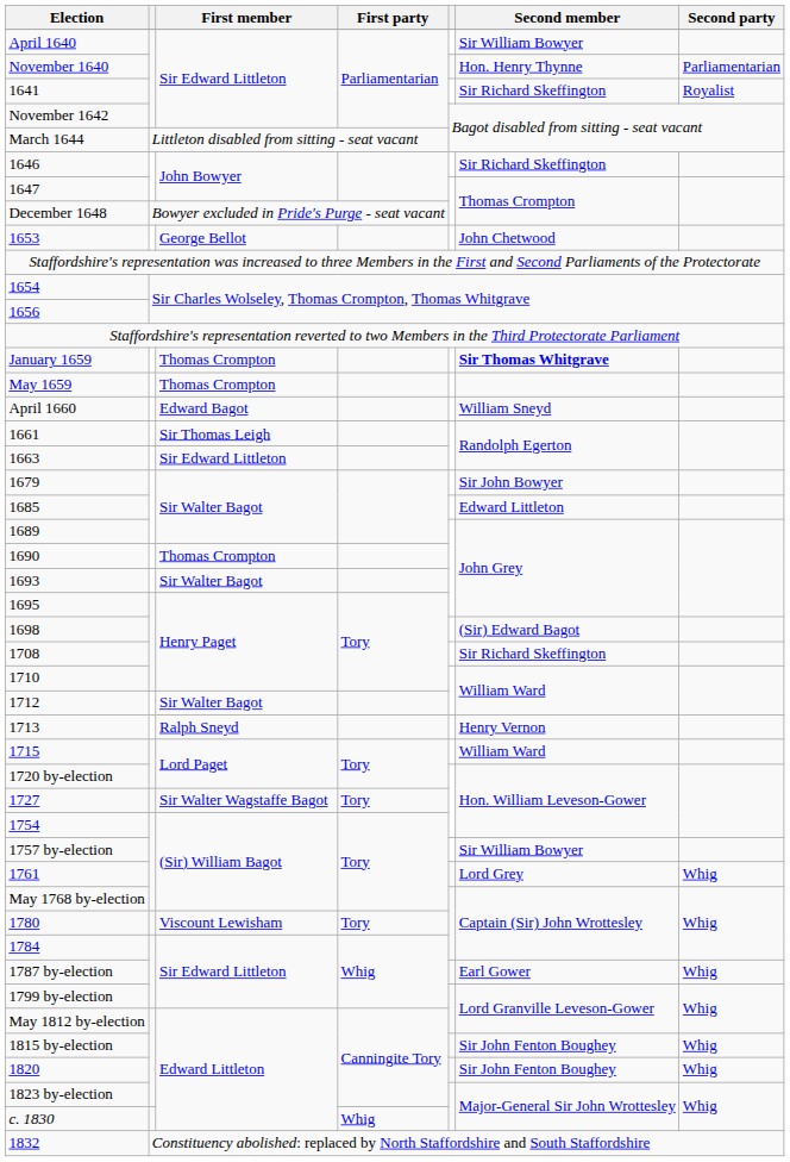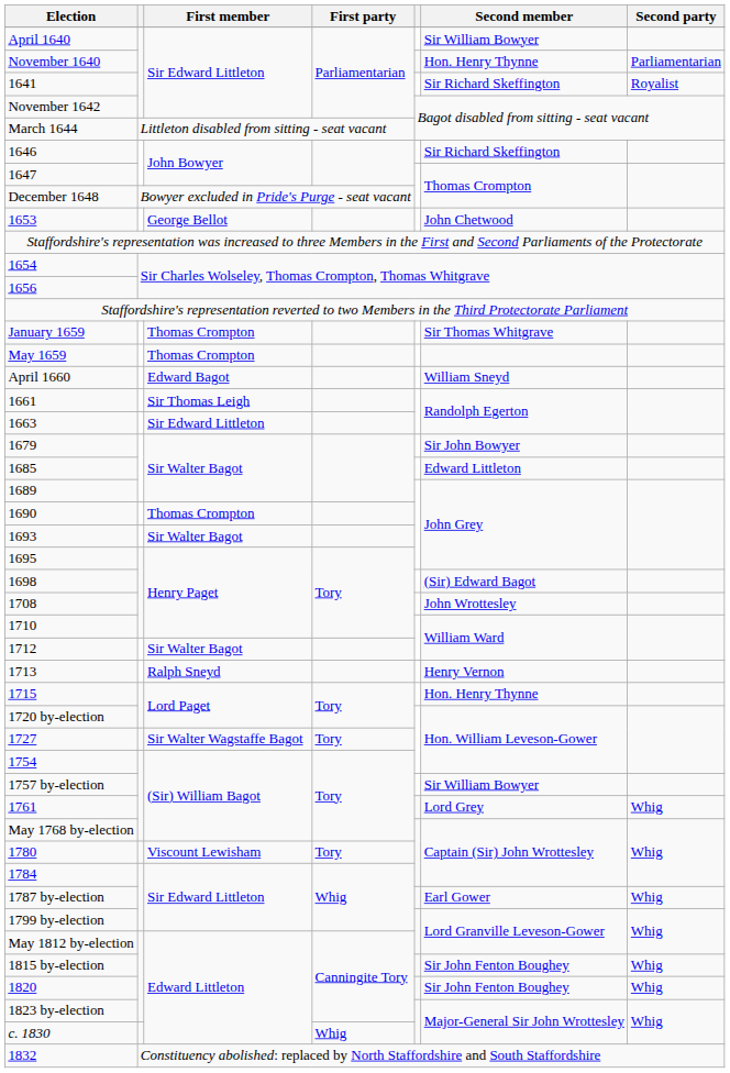January 1659 | Second member: bold -> normal
1708 | Second member: Sir Richard Skeffington -> John Wrottesley
1715 | Second member: William Ward -> Hon. Henry Thynne
